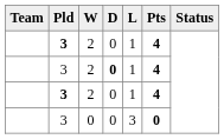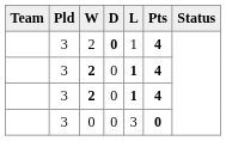row 2 | Pld: bold -> normal
row 2 | D: normal -> bold
row 3 | W: normal -> bold
row 3 | D: bold -> normal
row 3 | L: normal -> bold
row 4 | Pld: bold -> normal
row 4 | W: normal -> bold
row 4 | L: normal -> bold
